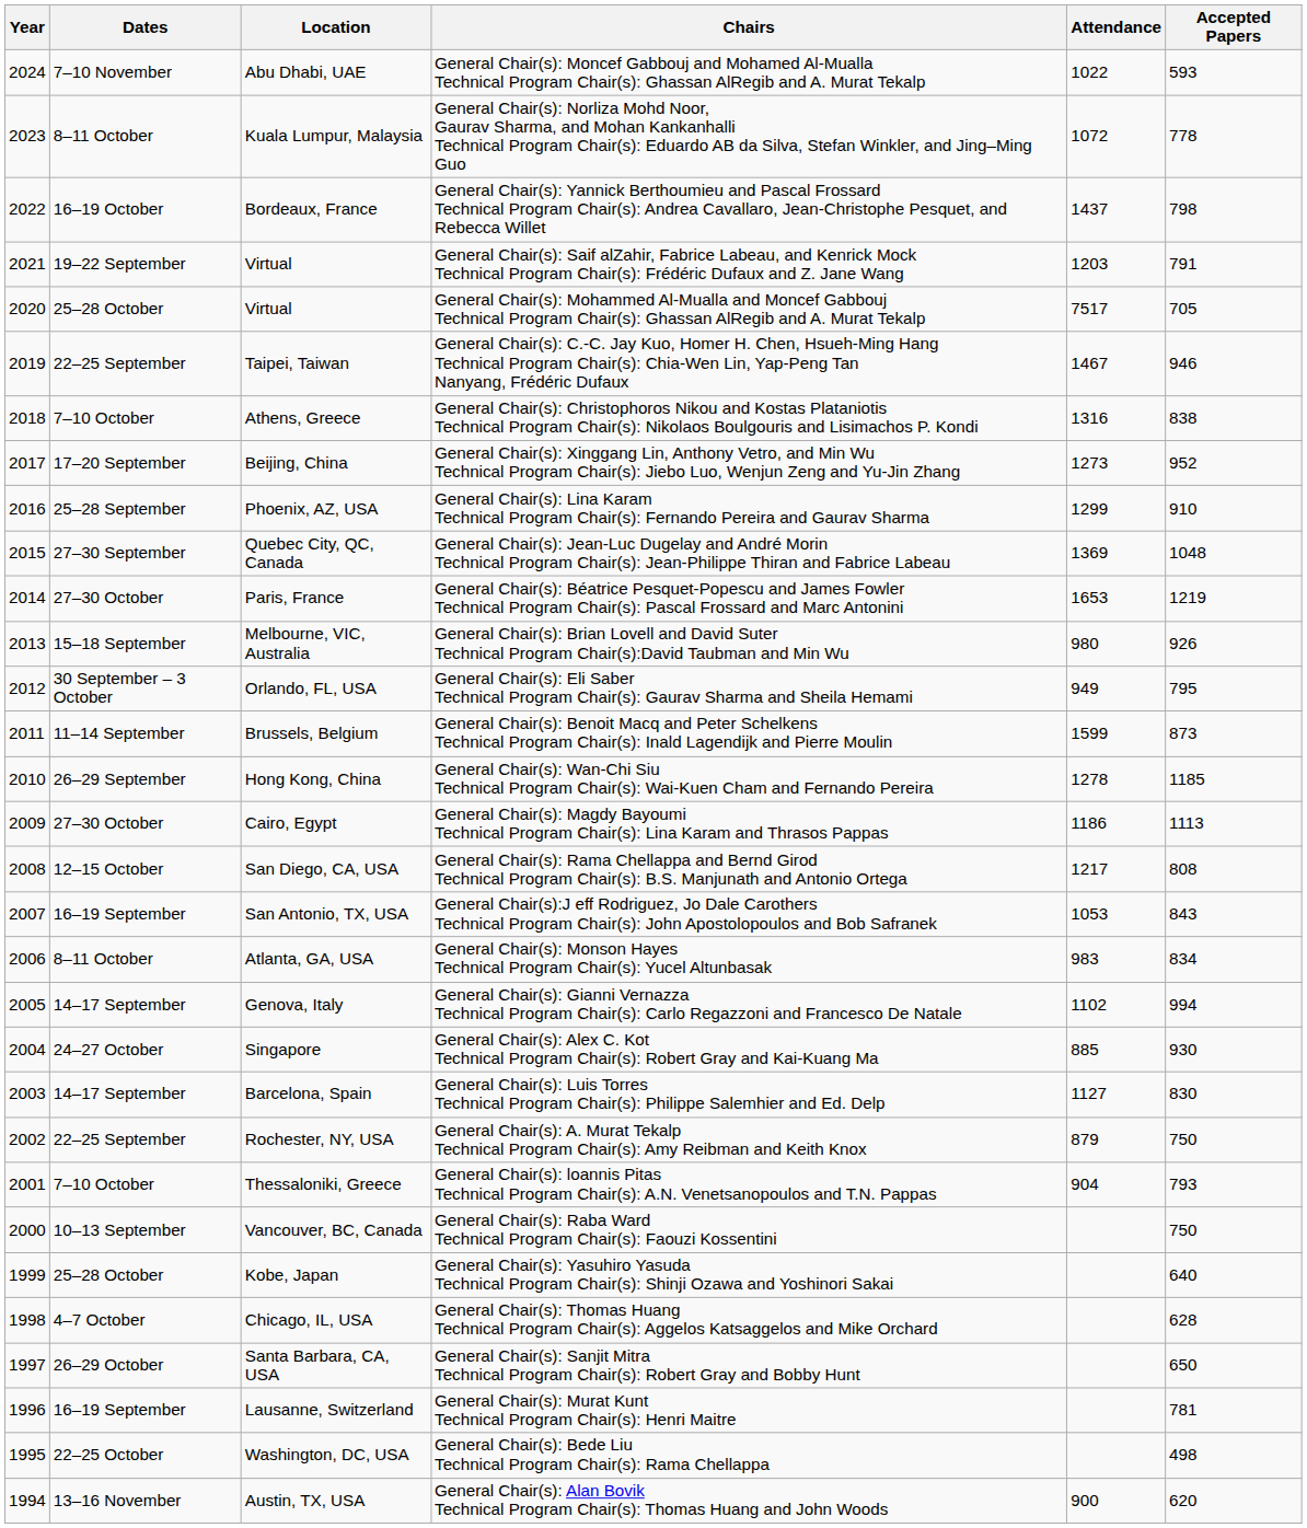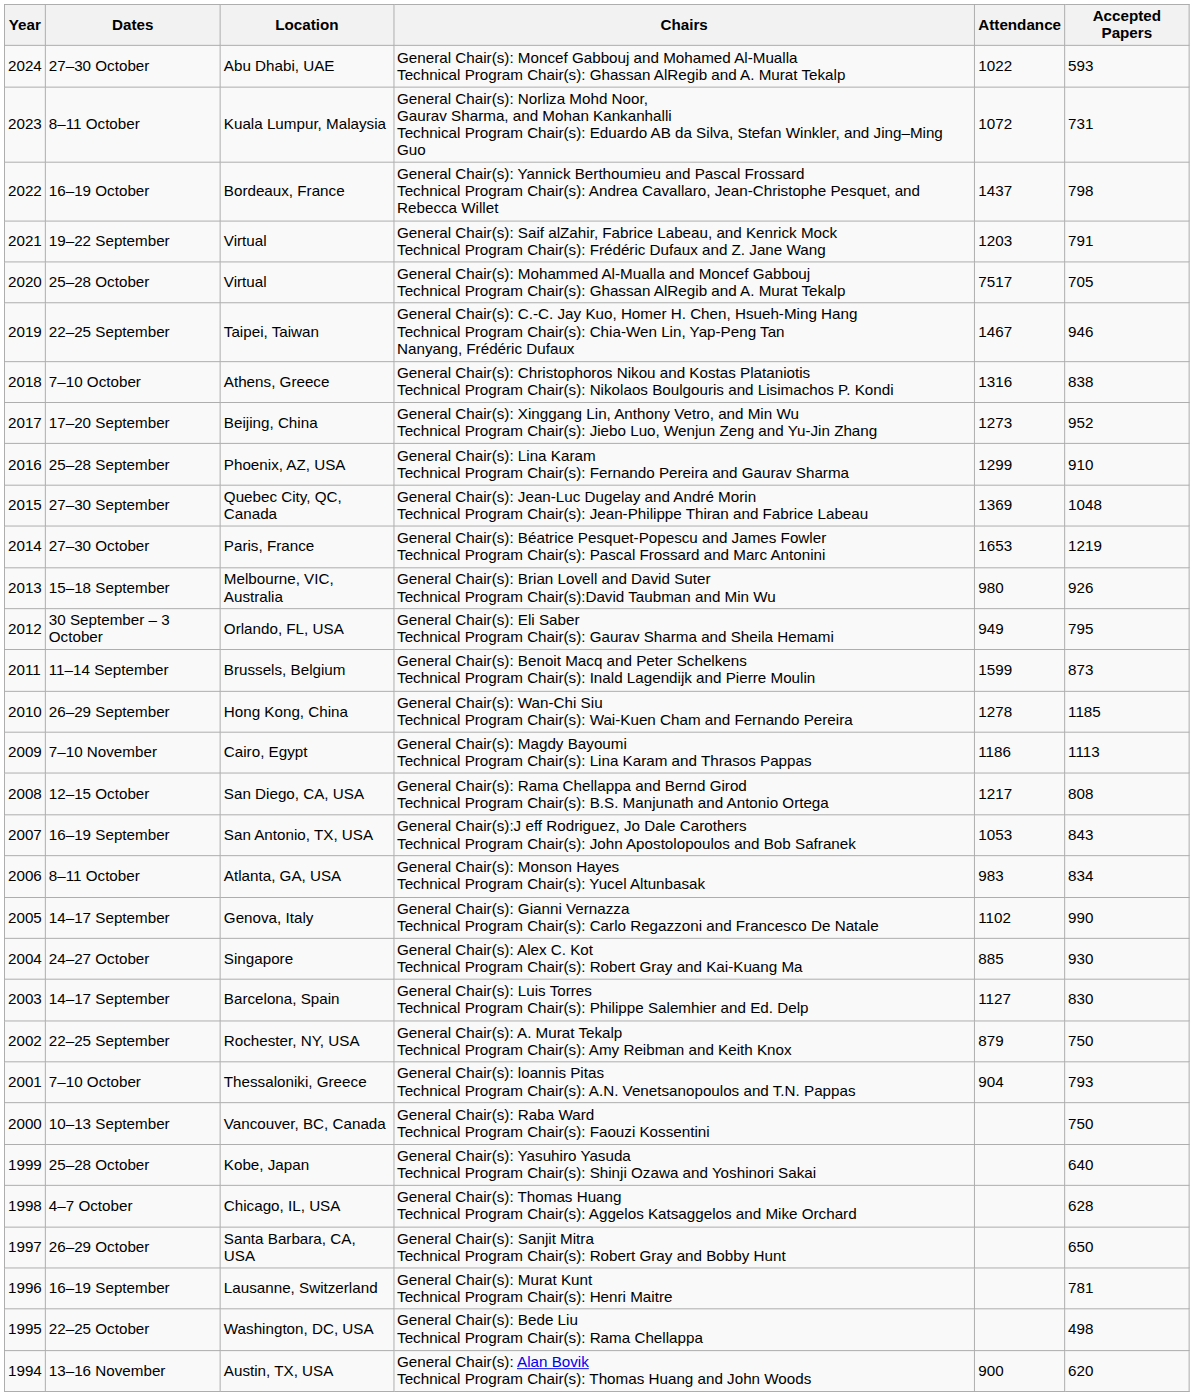row 2 | Dates: 7–10 November -> 27–30 October
row 3 | Accepted Papers: 778 -> 731
row 17 | Dates: 27–30 October -> 7–10 November
row 21 | Accepted Papers: 994 -> 990
